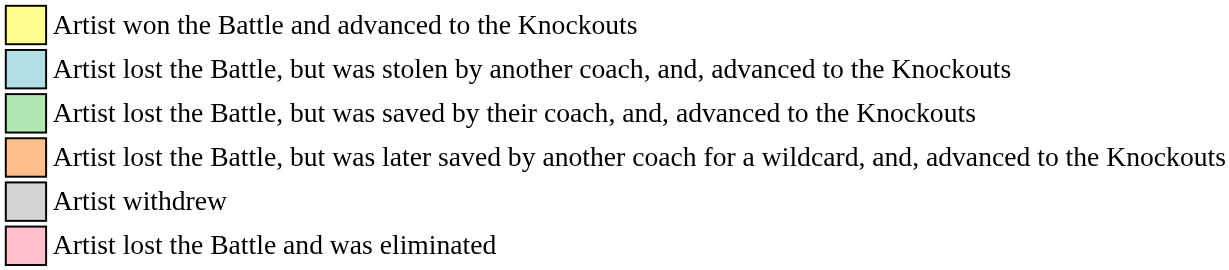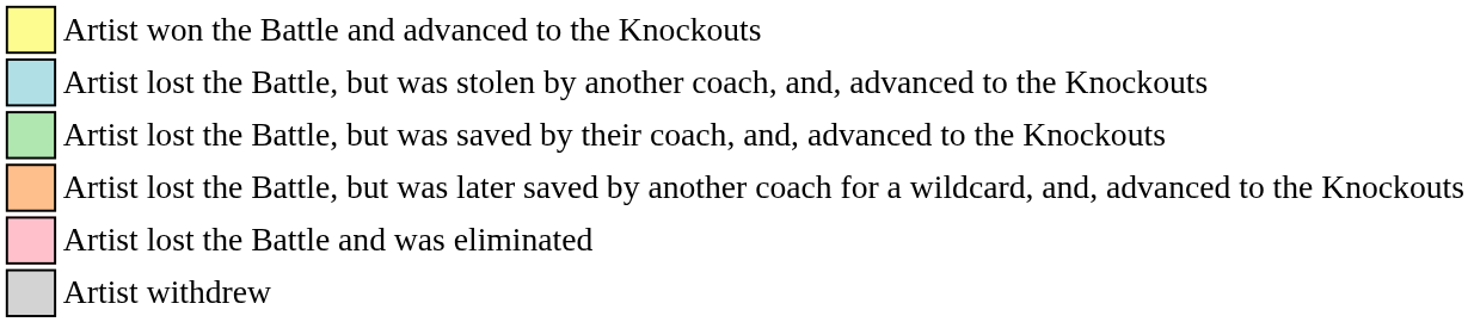rows swapped: Artist lost the Battle and was eliminated <-> Artist withdrew
